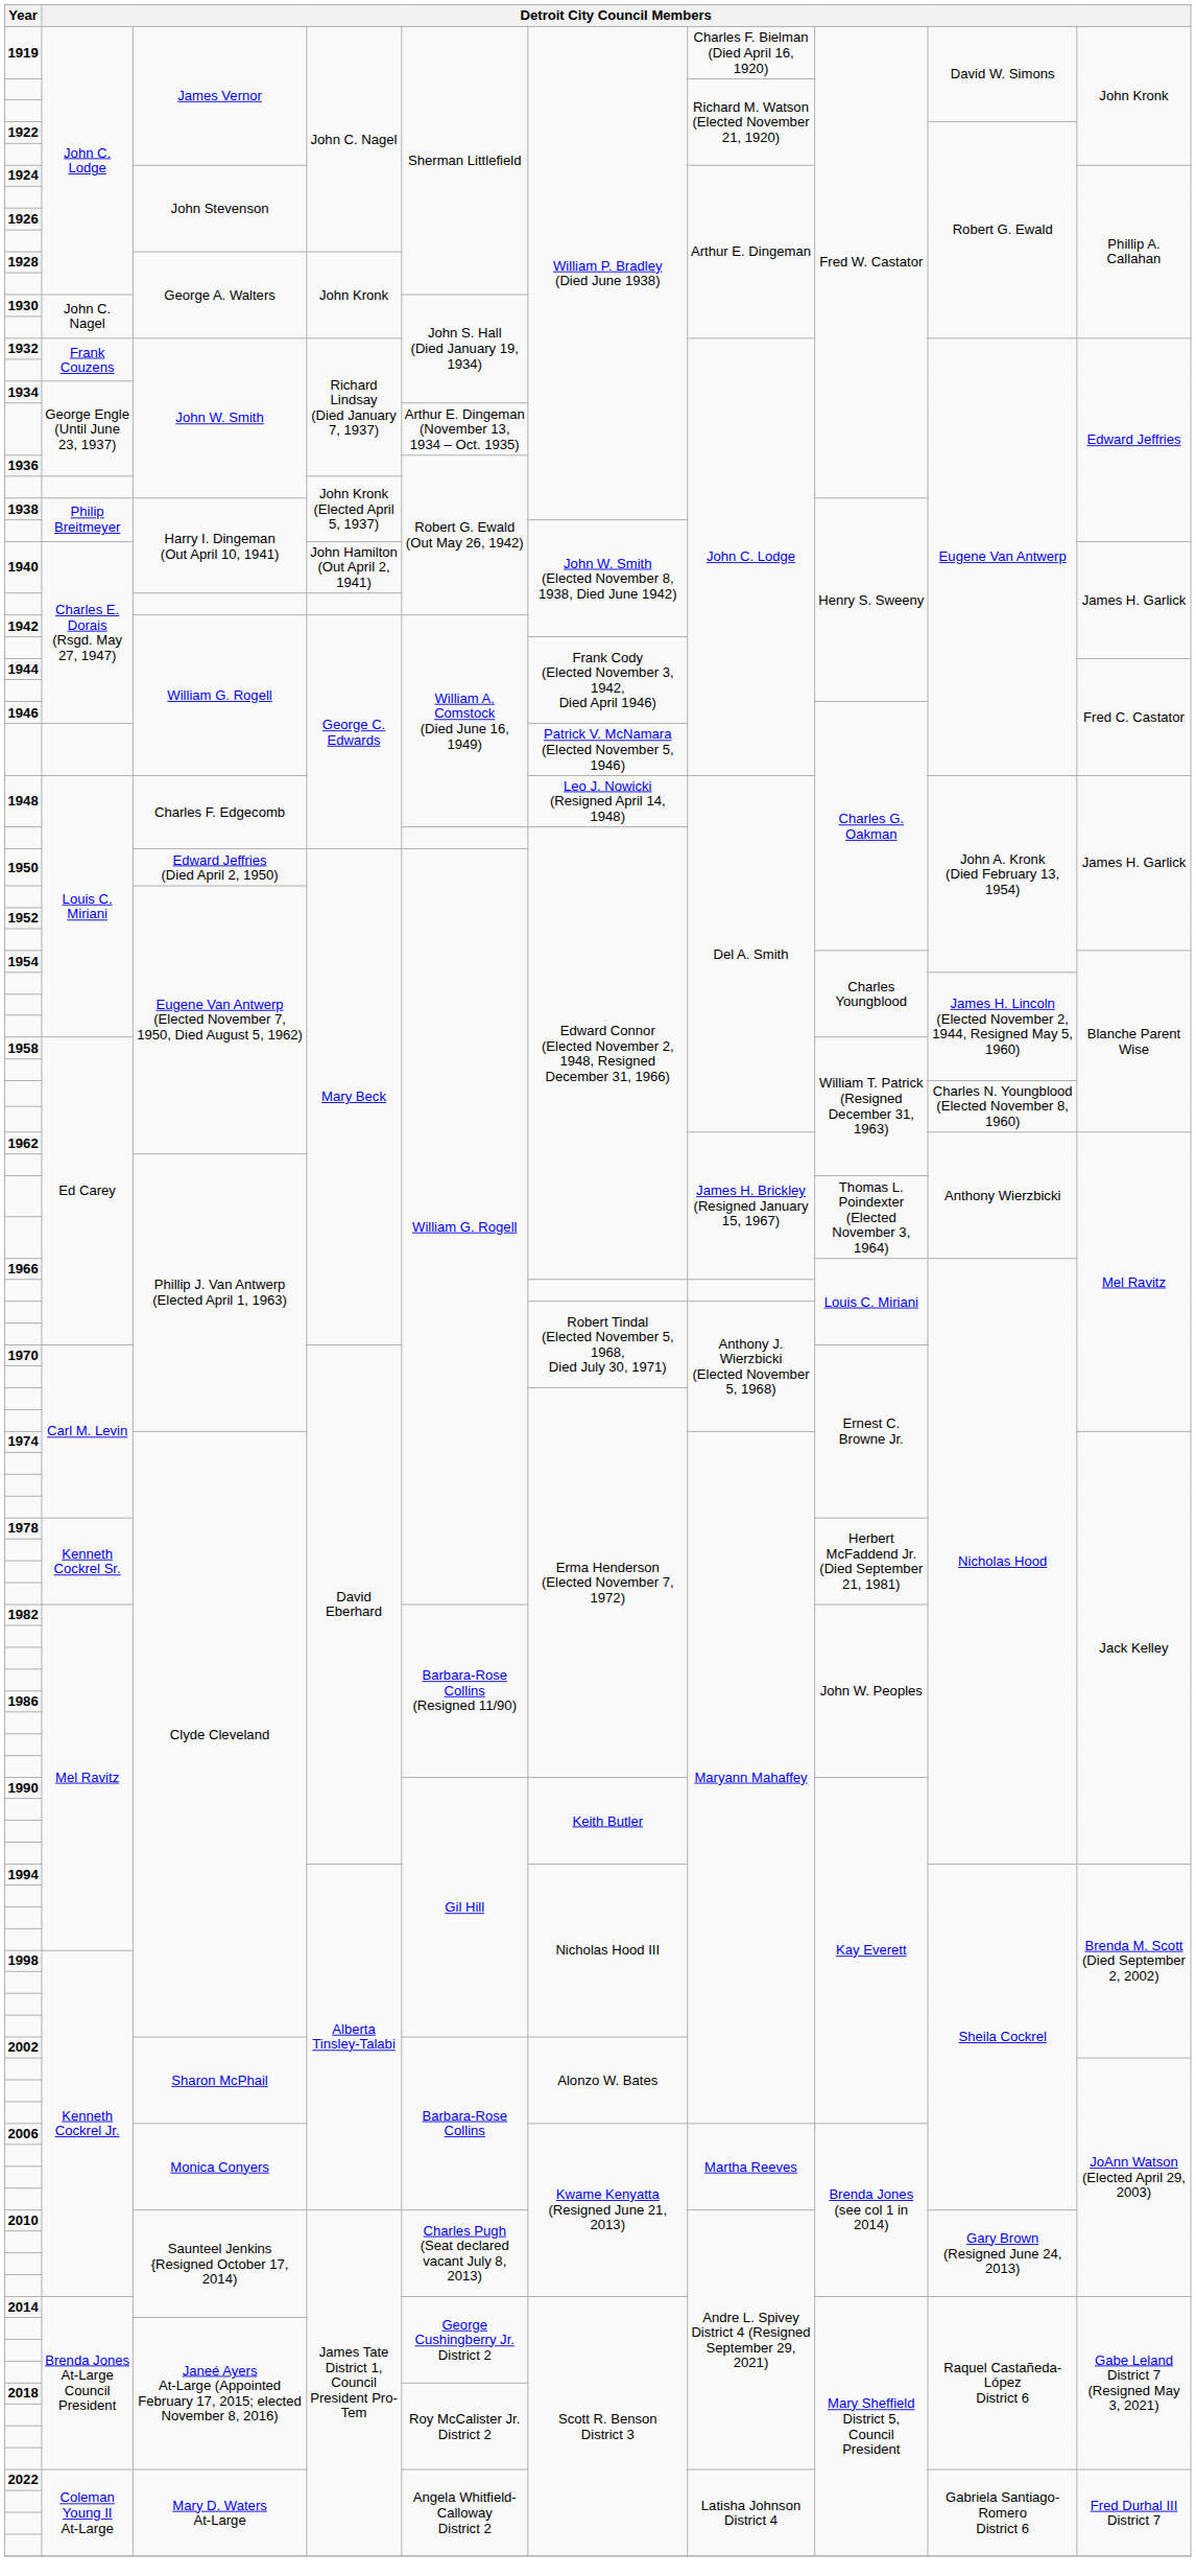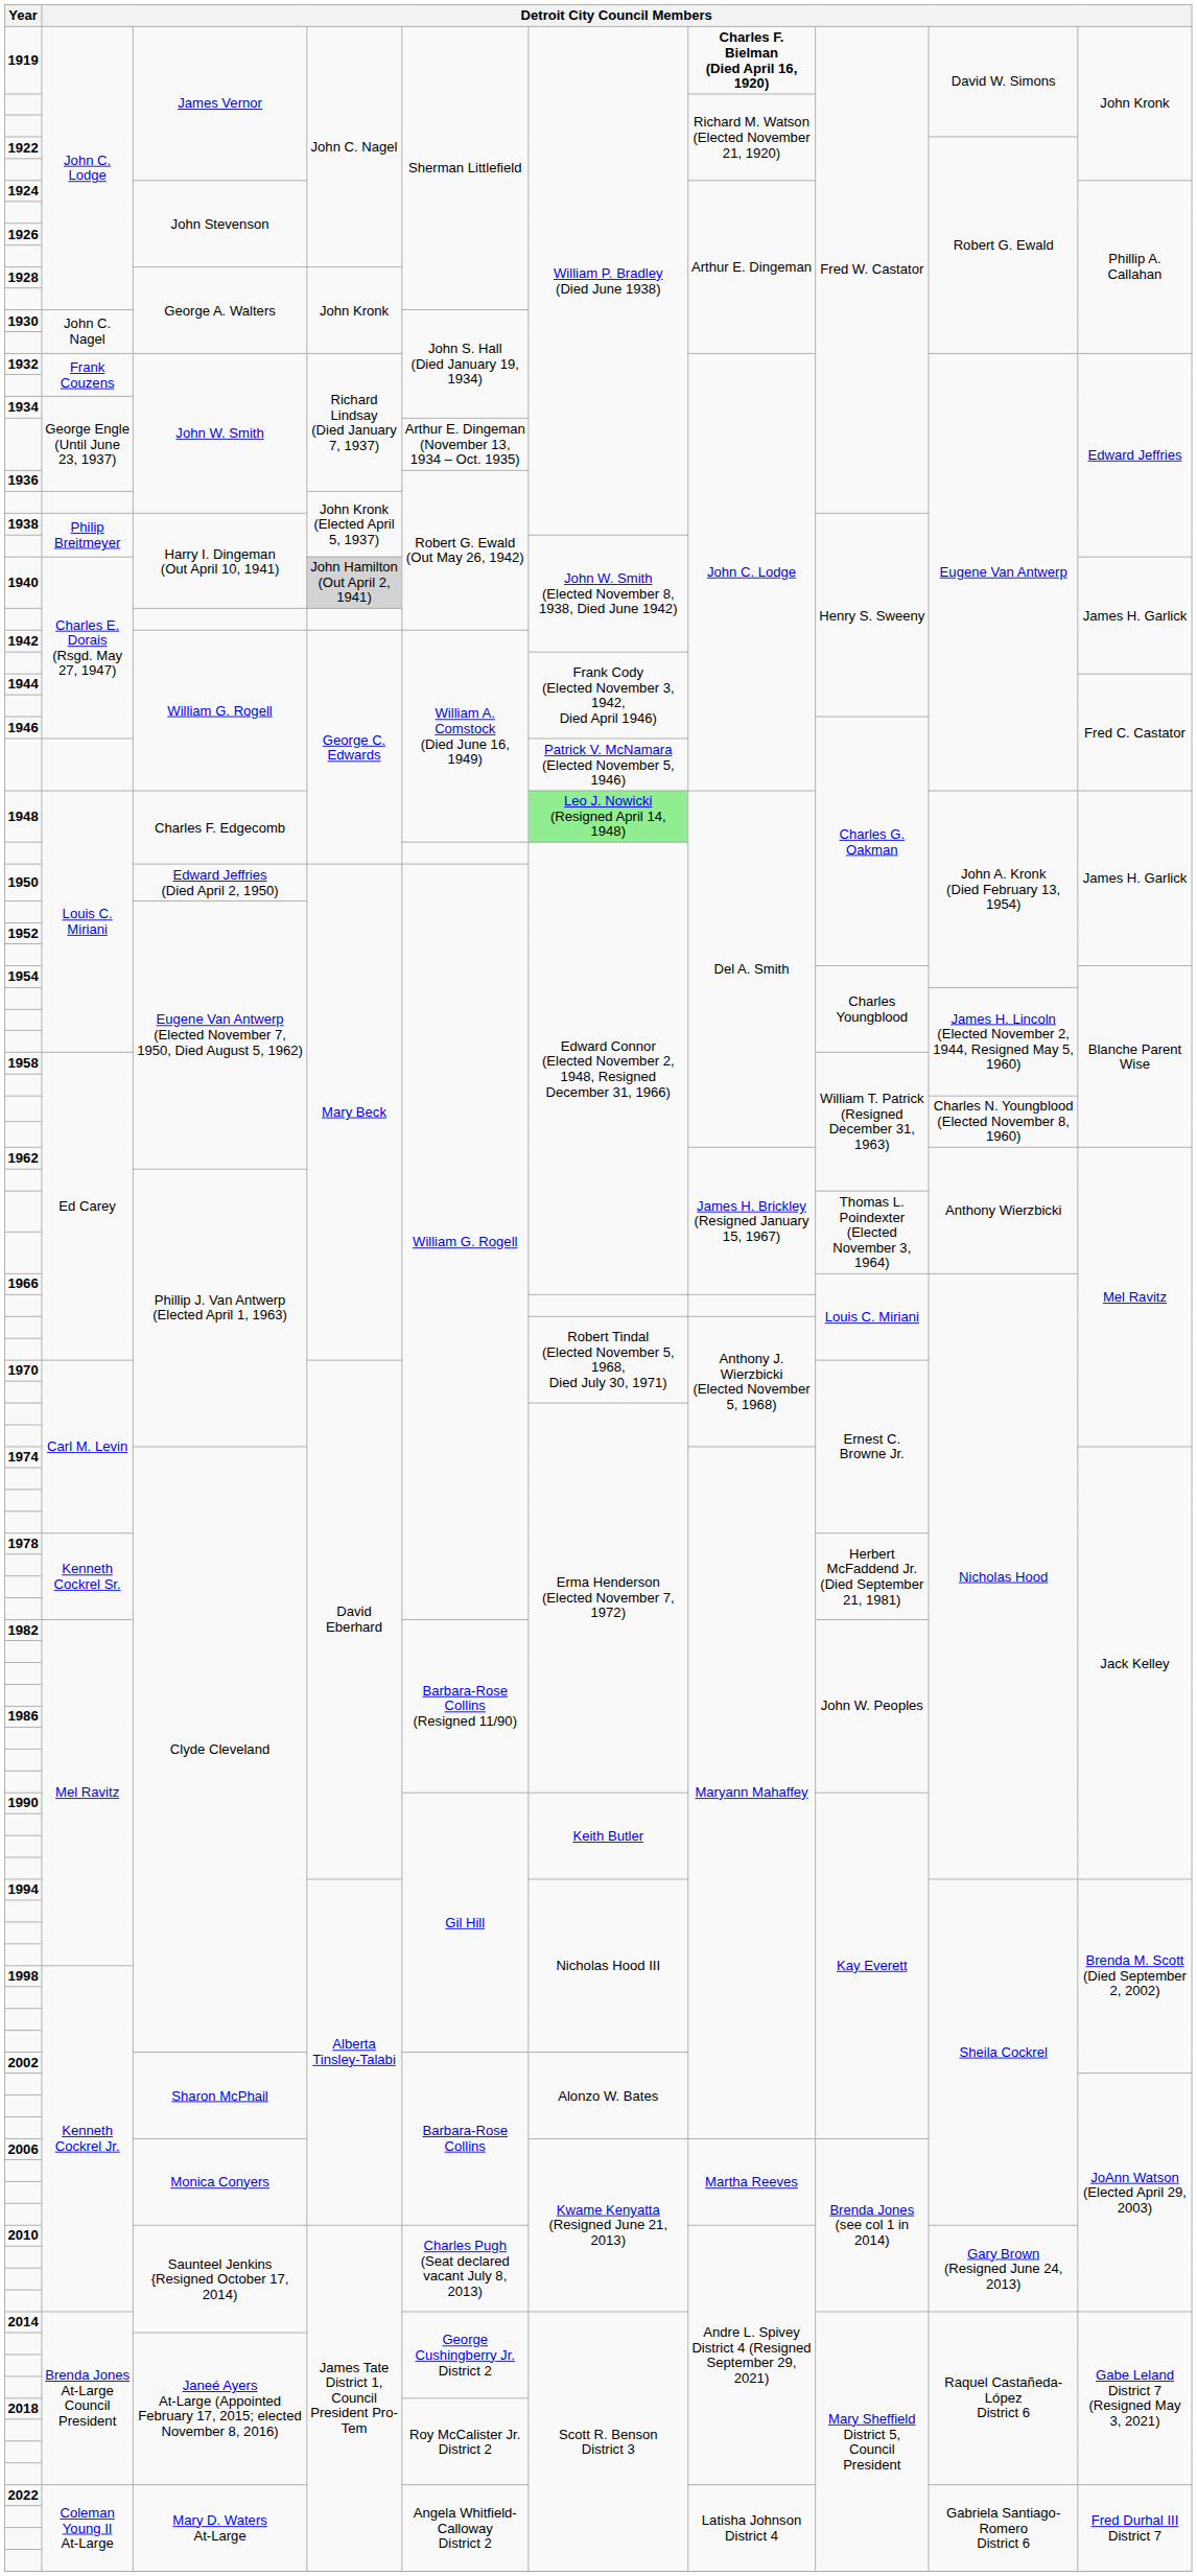1919 | column 7: normal -> bold
1940 | column 4: no background -> lightgrey background
1948 | column 6: no background -> lightgreen background
